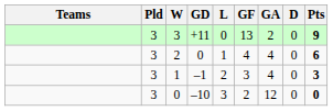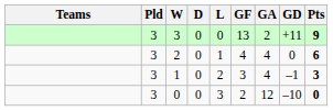columns swapped: D <-> GD
